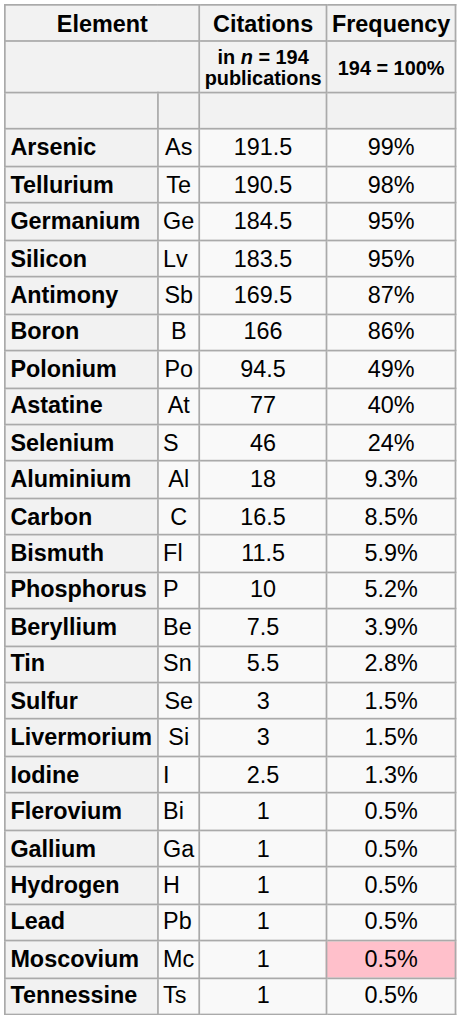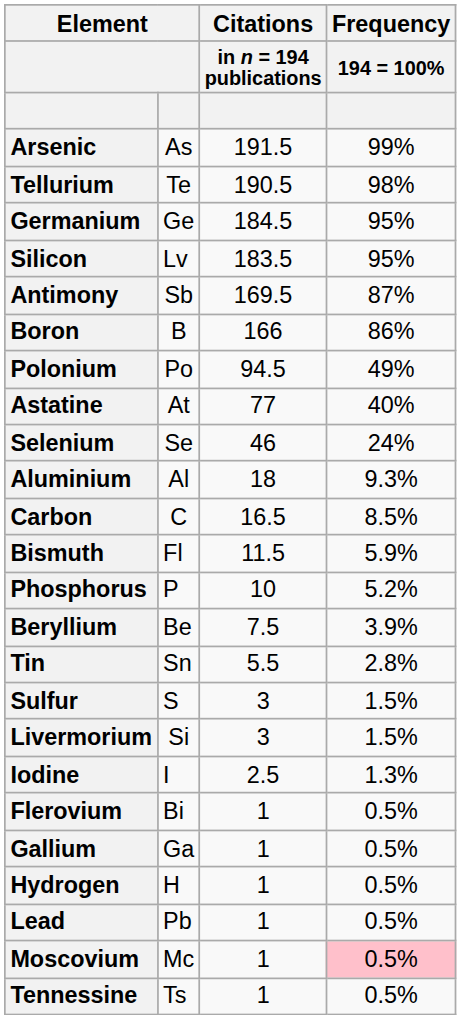Selenium | column 2: S -> Se
Sulfur | column 2: Se -> S
